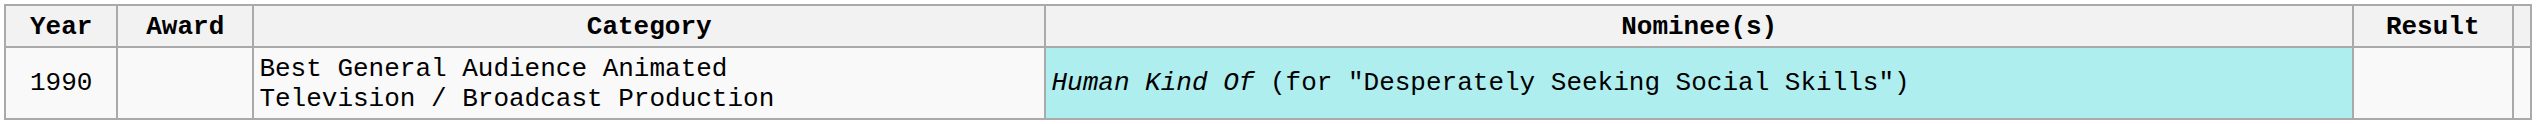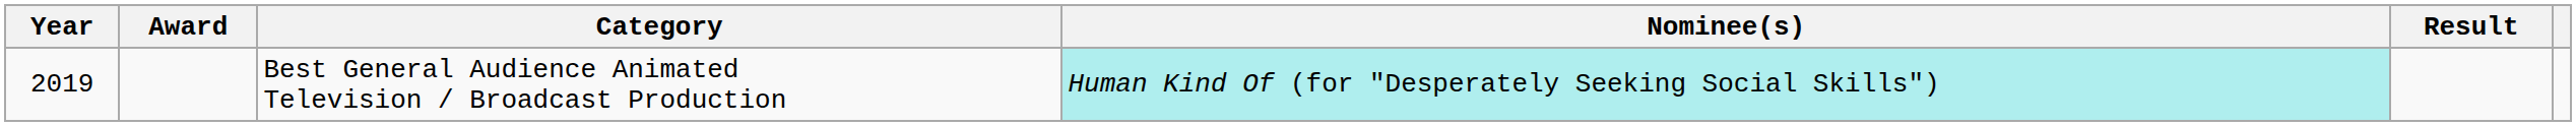row 2 | Year: 1990 -> 2019
